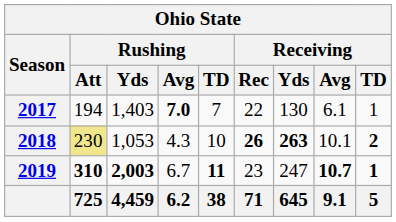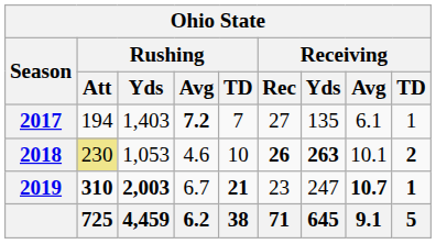2017 | Rushing / Avg: 7.0 -> 7.2
2017 | Receiving / Rec: 22 -> 27
2017 | Receiving / Yds: 130 -> 135
2018 | Rushing / Avg: 4.3 -> 4.6
2019 | Rushing / TD: 11 -> 21
